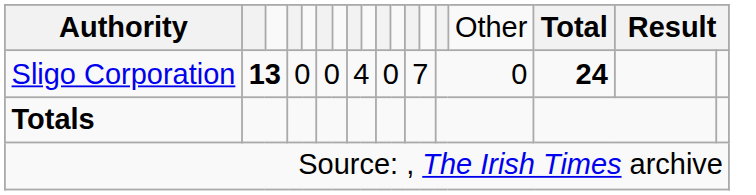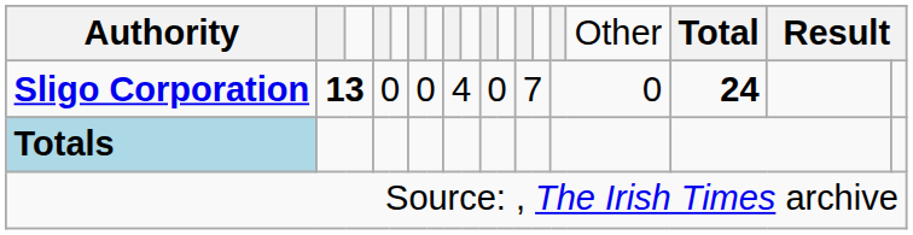Sligo Corporation | column 1: normal -> bold
Totals | column 1: no background -> lightblue background
